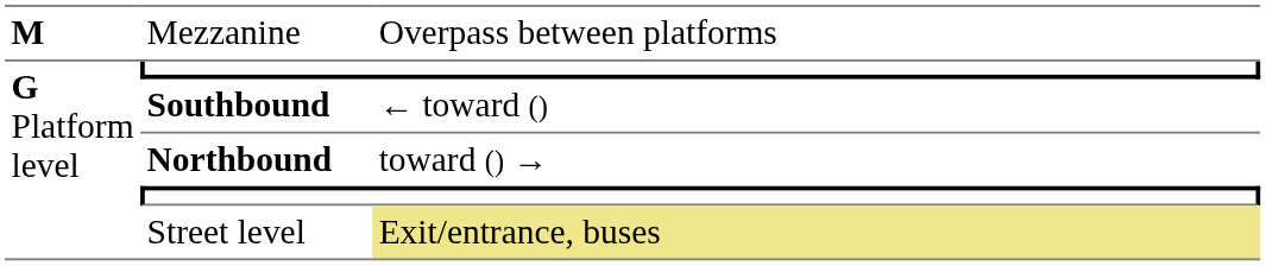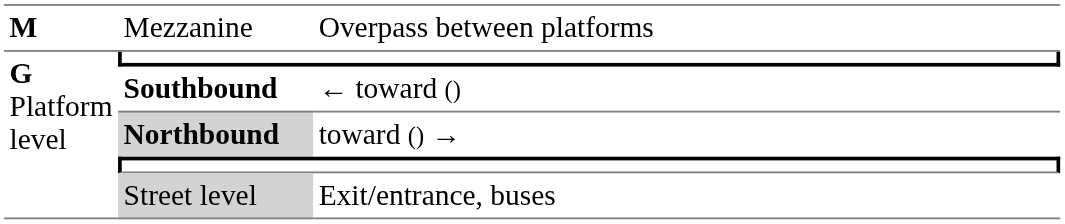Northbound | column 2: no background -> lightgrey background
Street level | column 2: no background -> lightgrey background
Street level | column 3: khaki background -> no background
